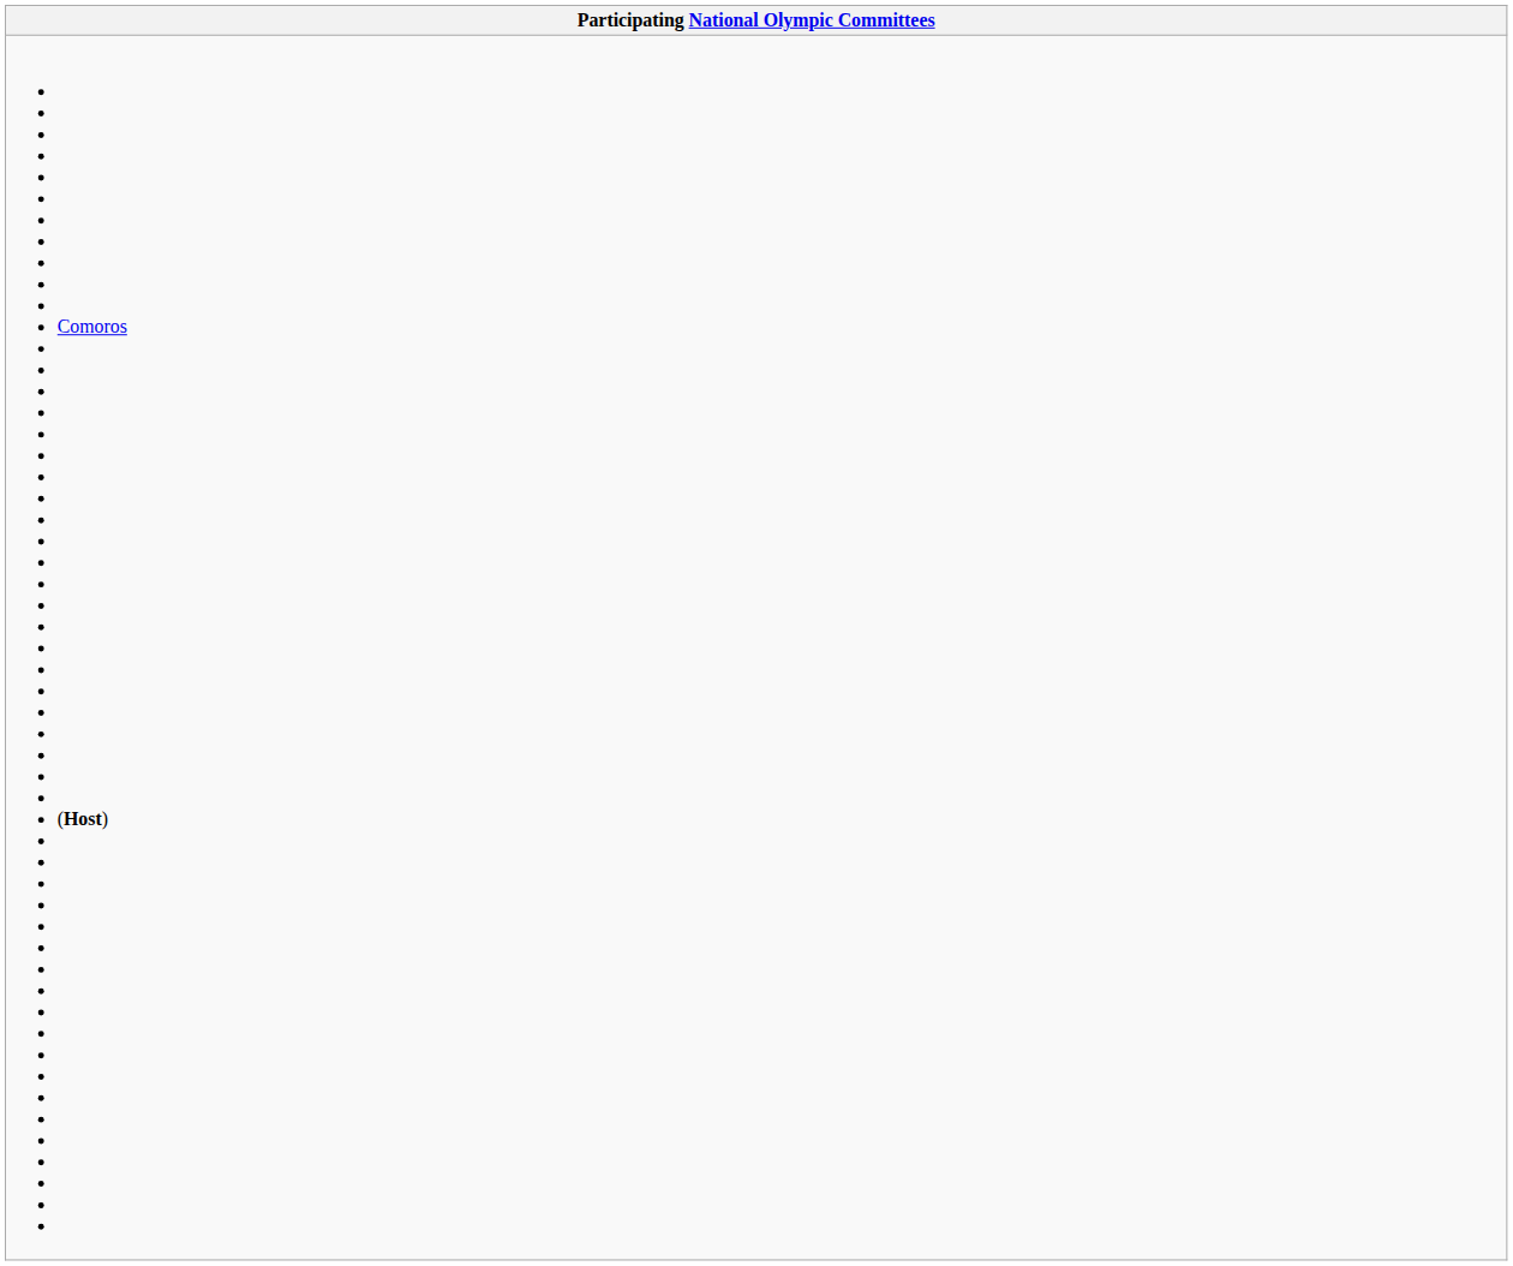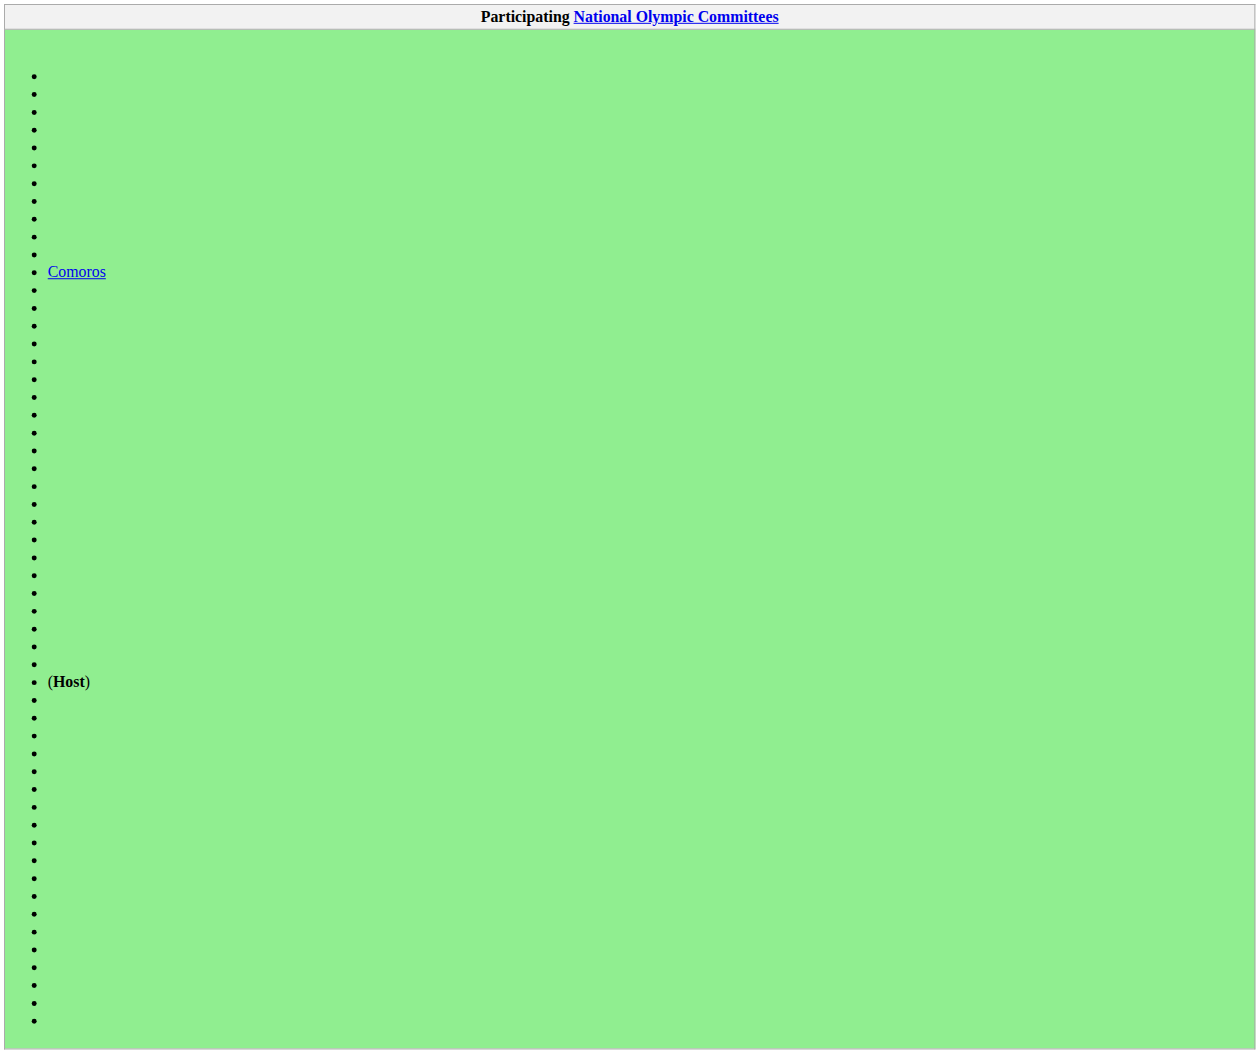row 2 | column 1: no background -> lightgreen background
